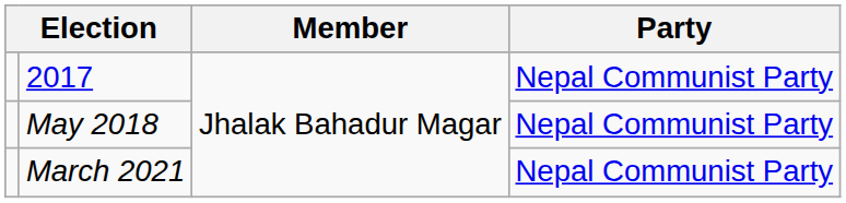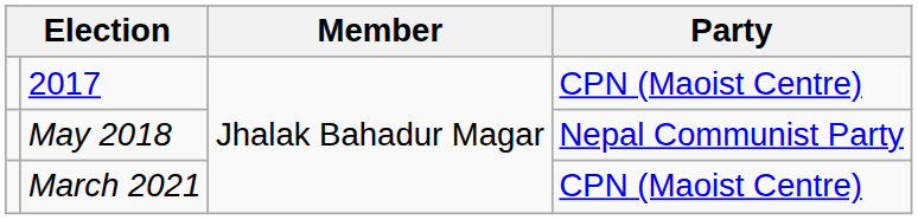2017 | Party: Nepal Communist Party -> CPN (Maoist Centre)
March 2021 | Party: Nepal Communist Party -> CPN (Maoist Centre)
